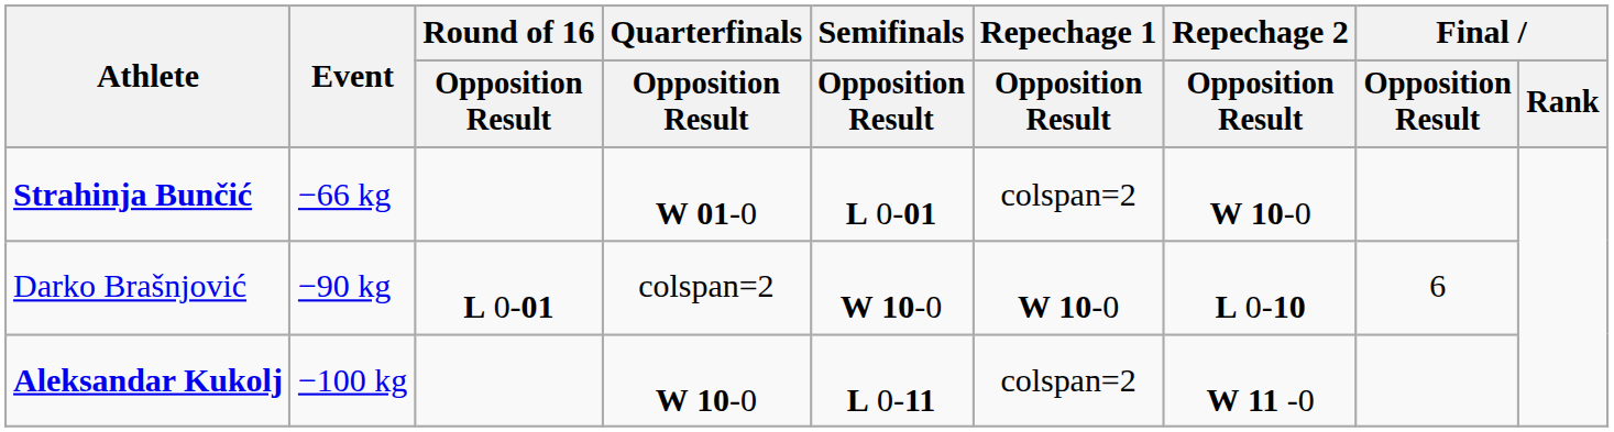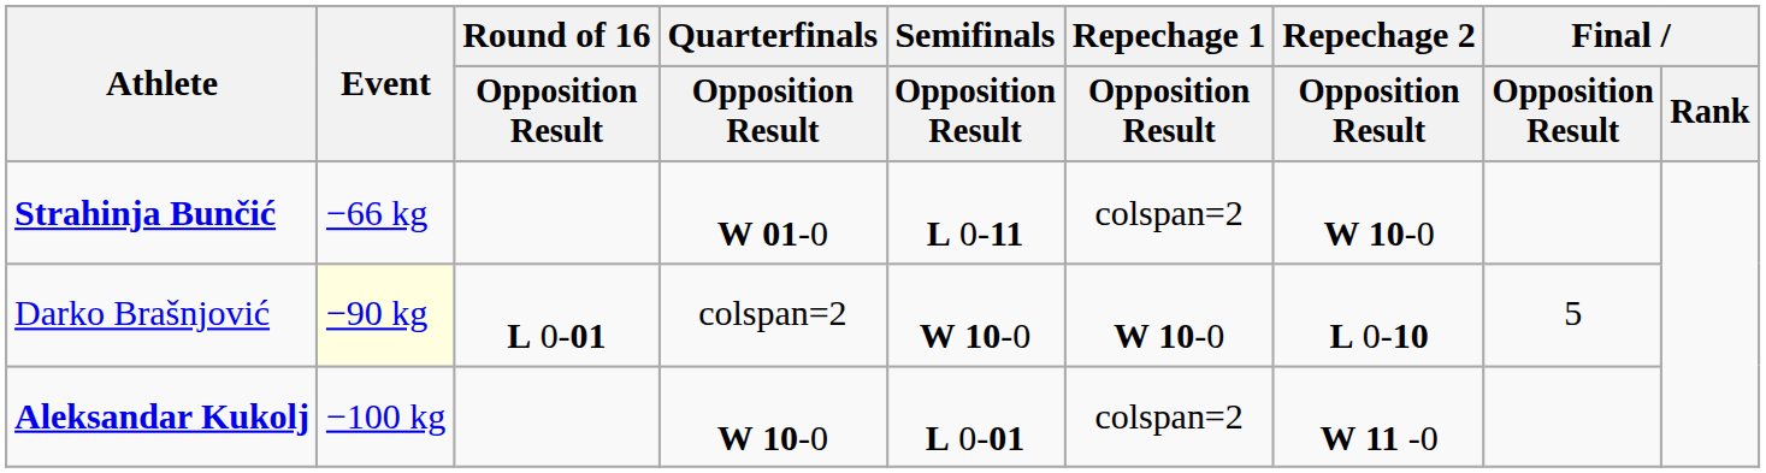Strahinja Bunčić | Semifinals / Opposition Result: L 0-01 -> L 0-11
Darko Brašnjović | Event: no background -> lightyellow background
Darko Brašnjović | Final / Opposition Result: 6 -> 5
Aleksandar Kukolj | Semifinals / Opposition Result: L 0-11 -> L 0-01
